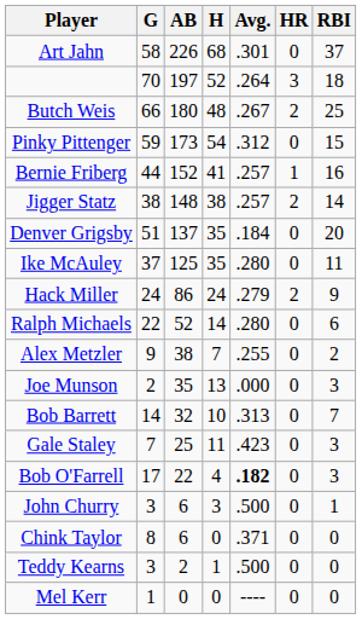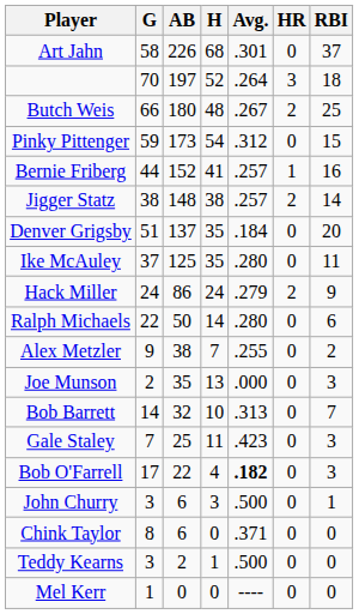Ralph Michaels | AB: 52 -> 50
